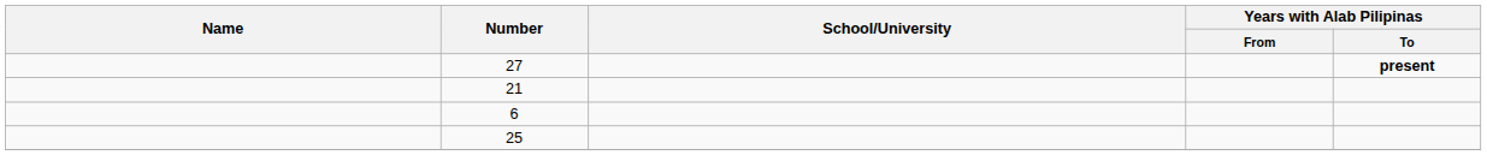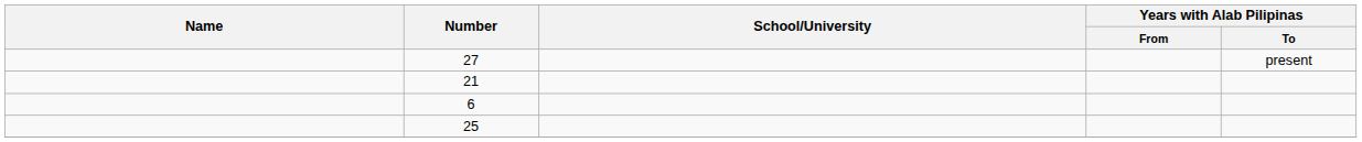27 | Years with Alab Pilipinas / To: bold -> normal
